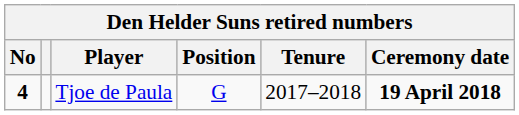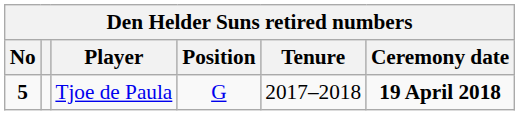Tjoe de Paula | No: 4 -> 5
